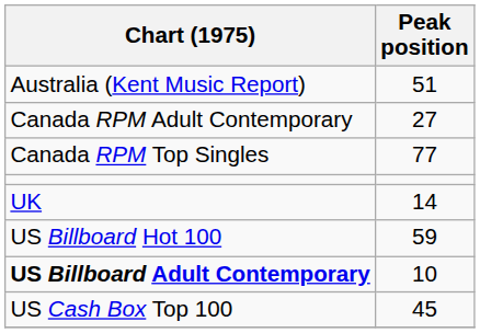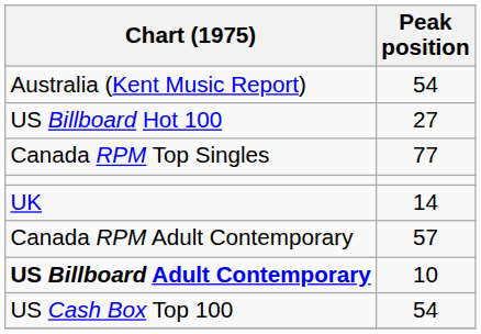row 2 | Peak position: 51 -> 54
row 3 | Chart (1975): Canada RPM Adult Contemporary -> US Billboard Hot 100
row 7 | Chart (1975): US Billboard Hot 100 -> Canada RPM Adult Contemporary
row 7 | Peak position: 59 -> 57
row 9 | Peak position: 45 -> 54
